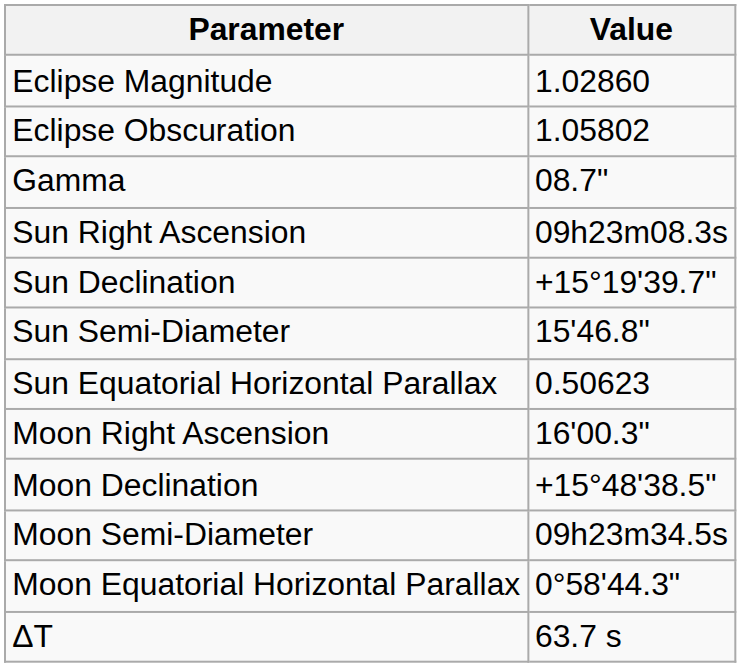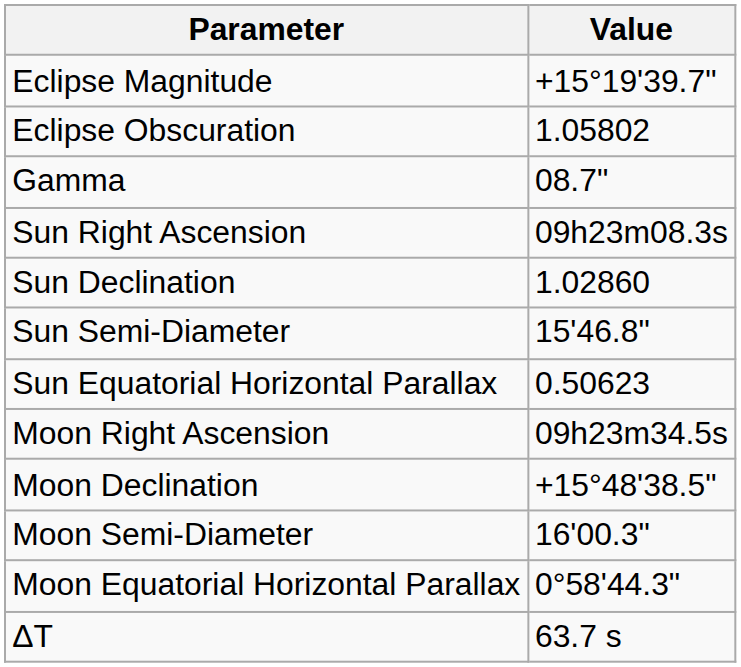Eclipse Magnitude | Value: 1.02860 -> +15°19'39.7"
Sun Declination | Value: +15°19'39.7" -> 1.02860
Moon Right Ascension | Value: 16'00.3" -> 09h23m34.5s
Moon Semi-Diameter | Value: 09h23m34.5s -> 16'00.3"
